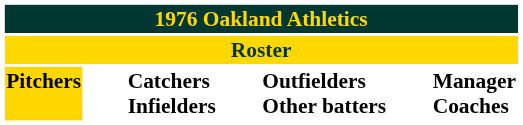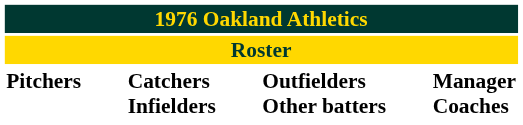Pitchers | column 1: gold background -> no background
